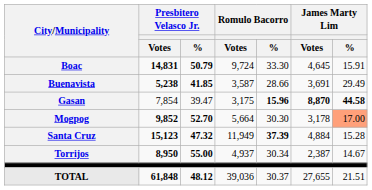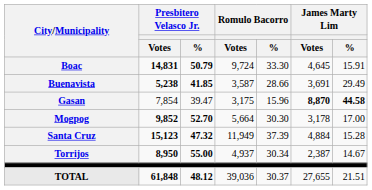Gasan | Romulo Bacorro / %: bold -> normal
Mogpog | James Marty Lim / %: lightsalmon background -> no background
Santa Cruz | Romulo Bacorro / %: bold -> normal
